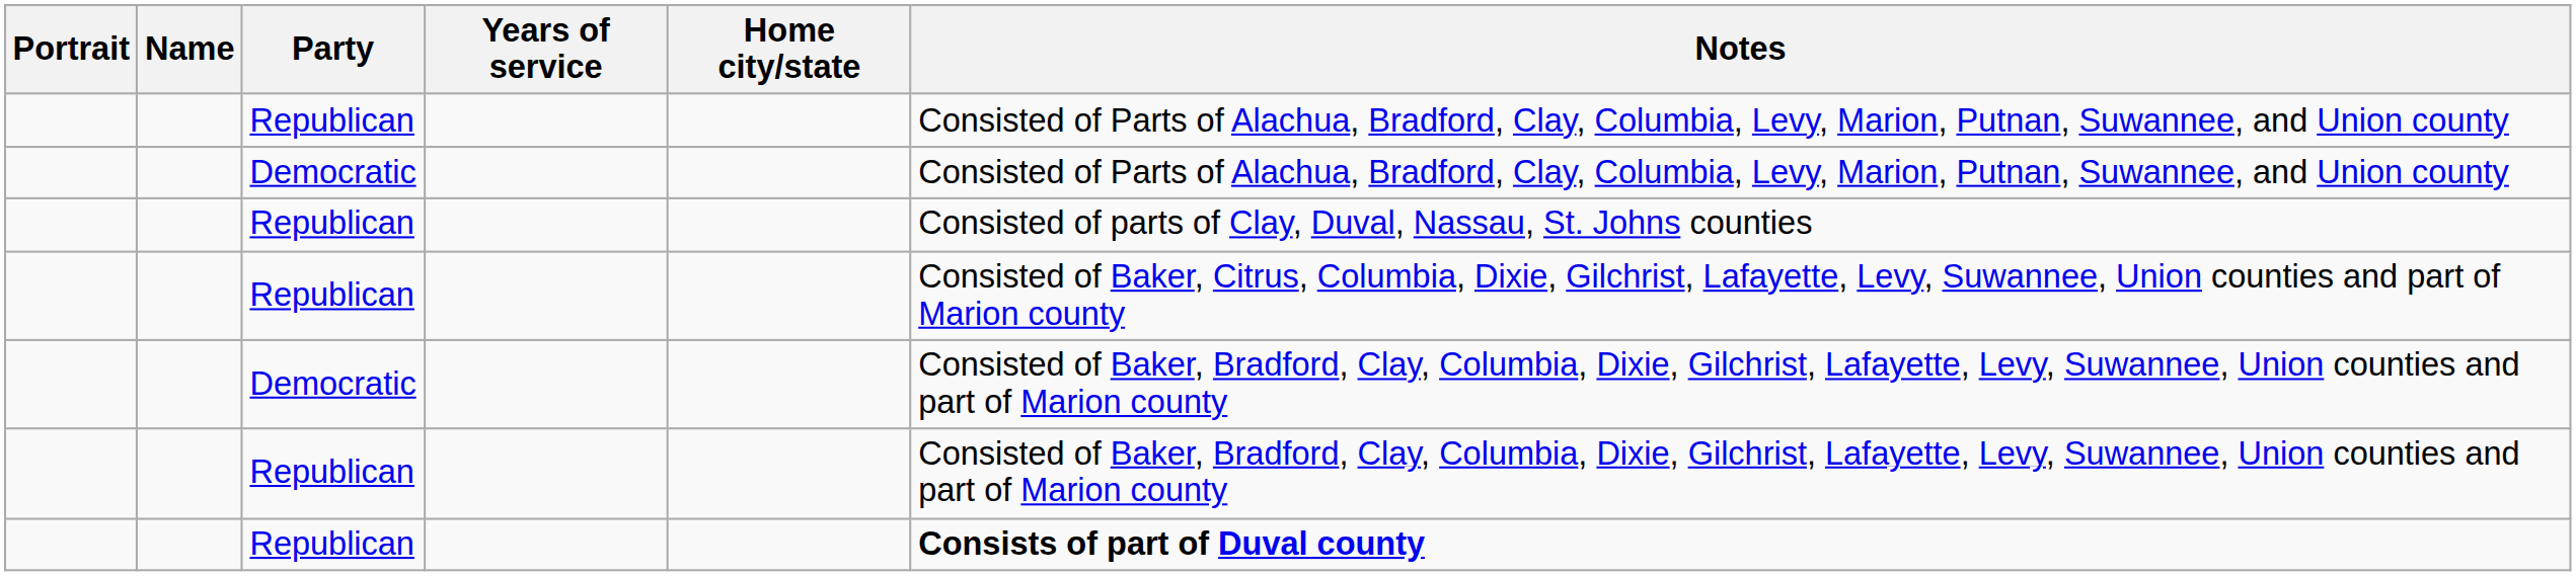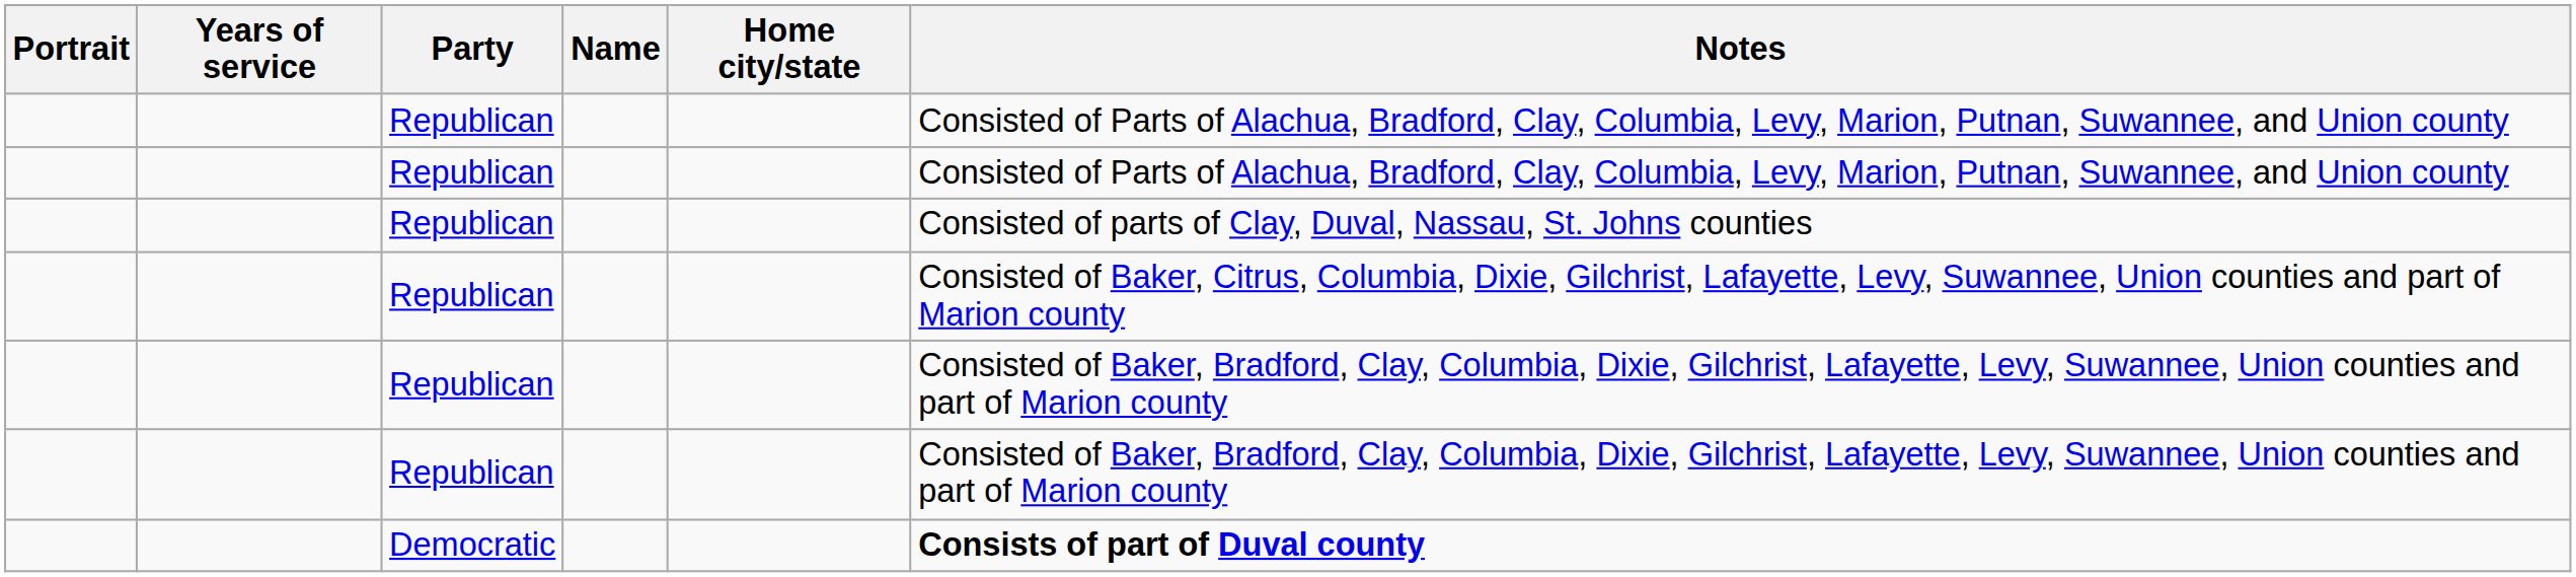columns swapped: Name <-> Years of service
row 3 | Party: Democratic -> Republican
row 6 | Party: Democratic -> Republican
row 8 | Party: Republican -> Democratic
